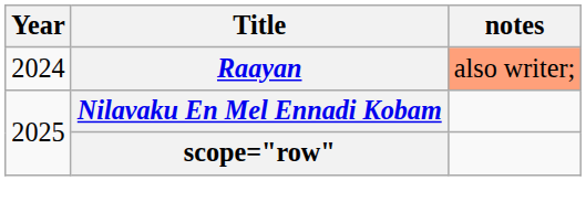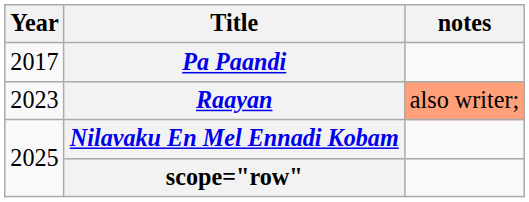+ row: 2017 | Pa Paandi
Raayan | Year: 2024 -> 2023
